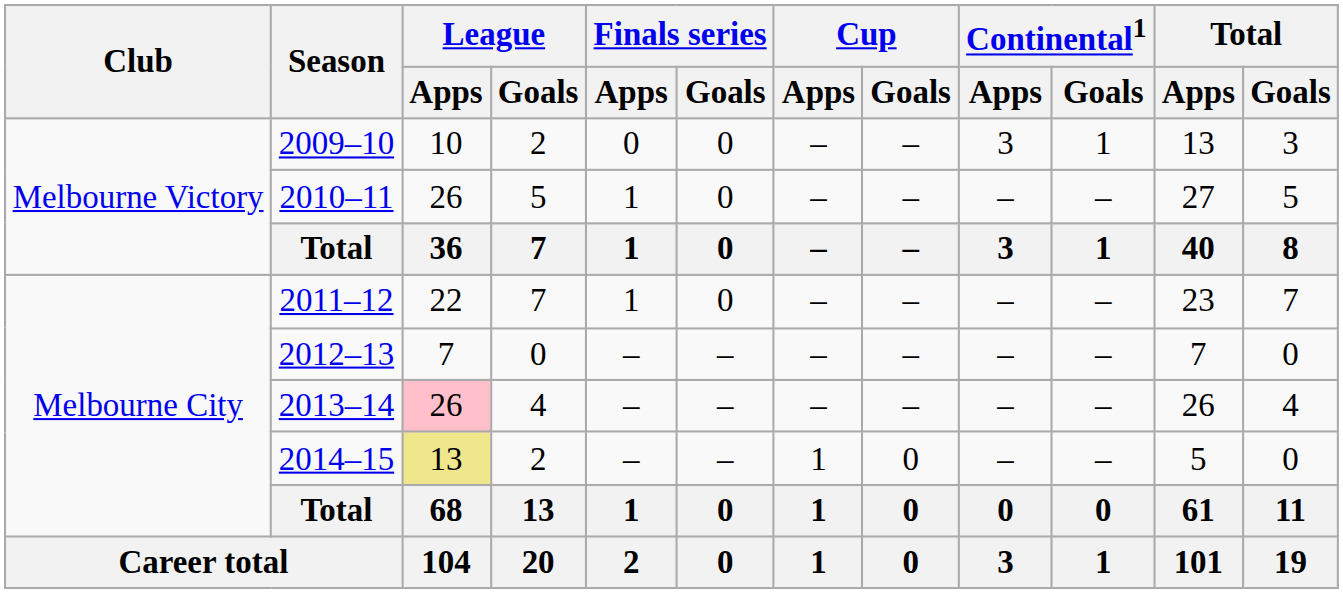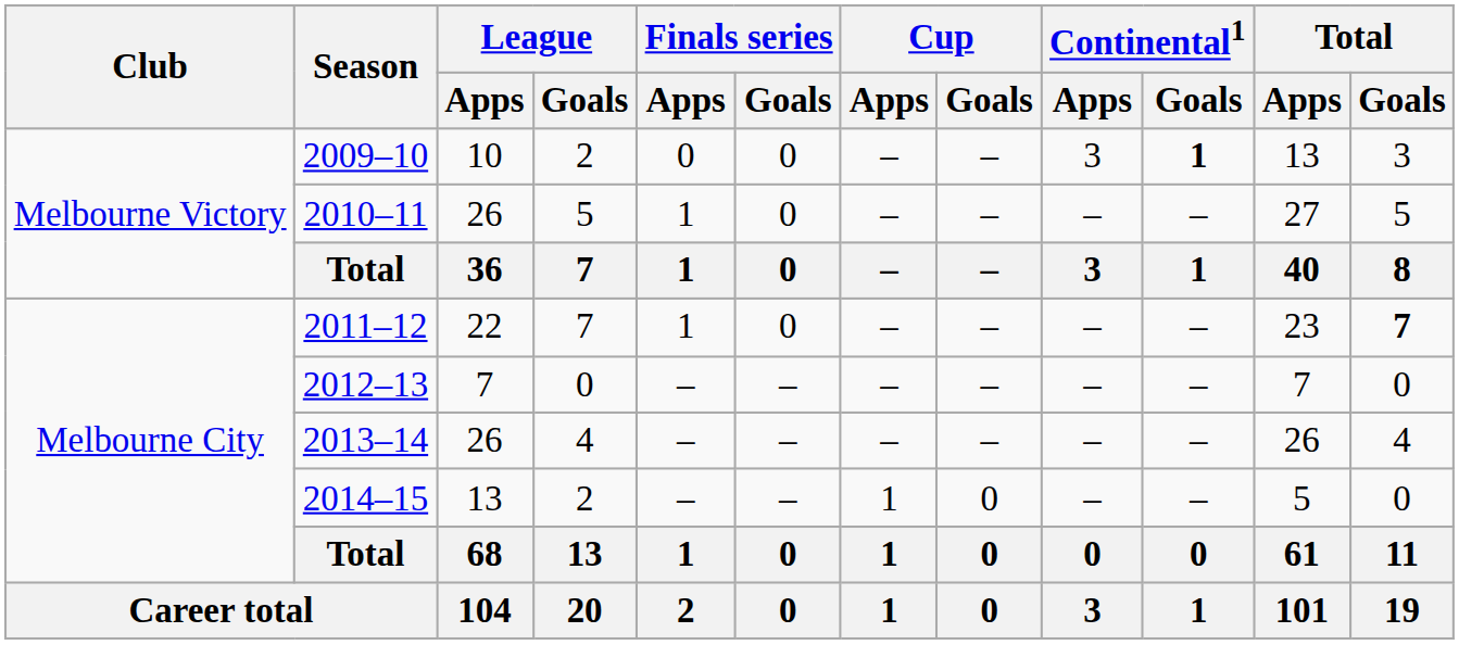2009–10 | Continental1 / Goals: normal -> bold
2011–12 | Total / Goals: normal -> bold
2013–14 | League / Apps: pink background -> no background
2014–15 | League / Apps: khaki background -> no background
